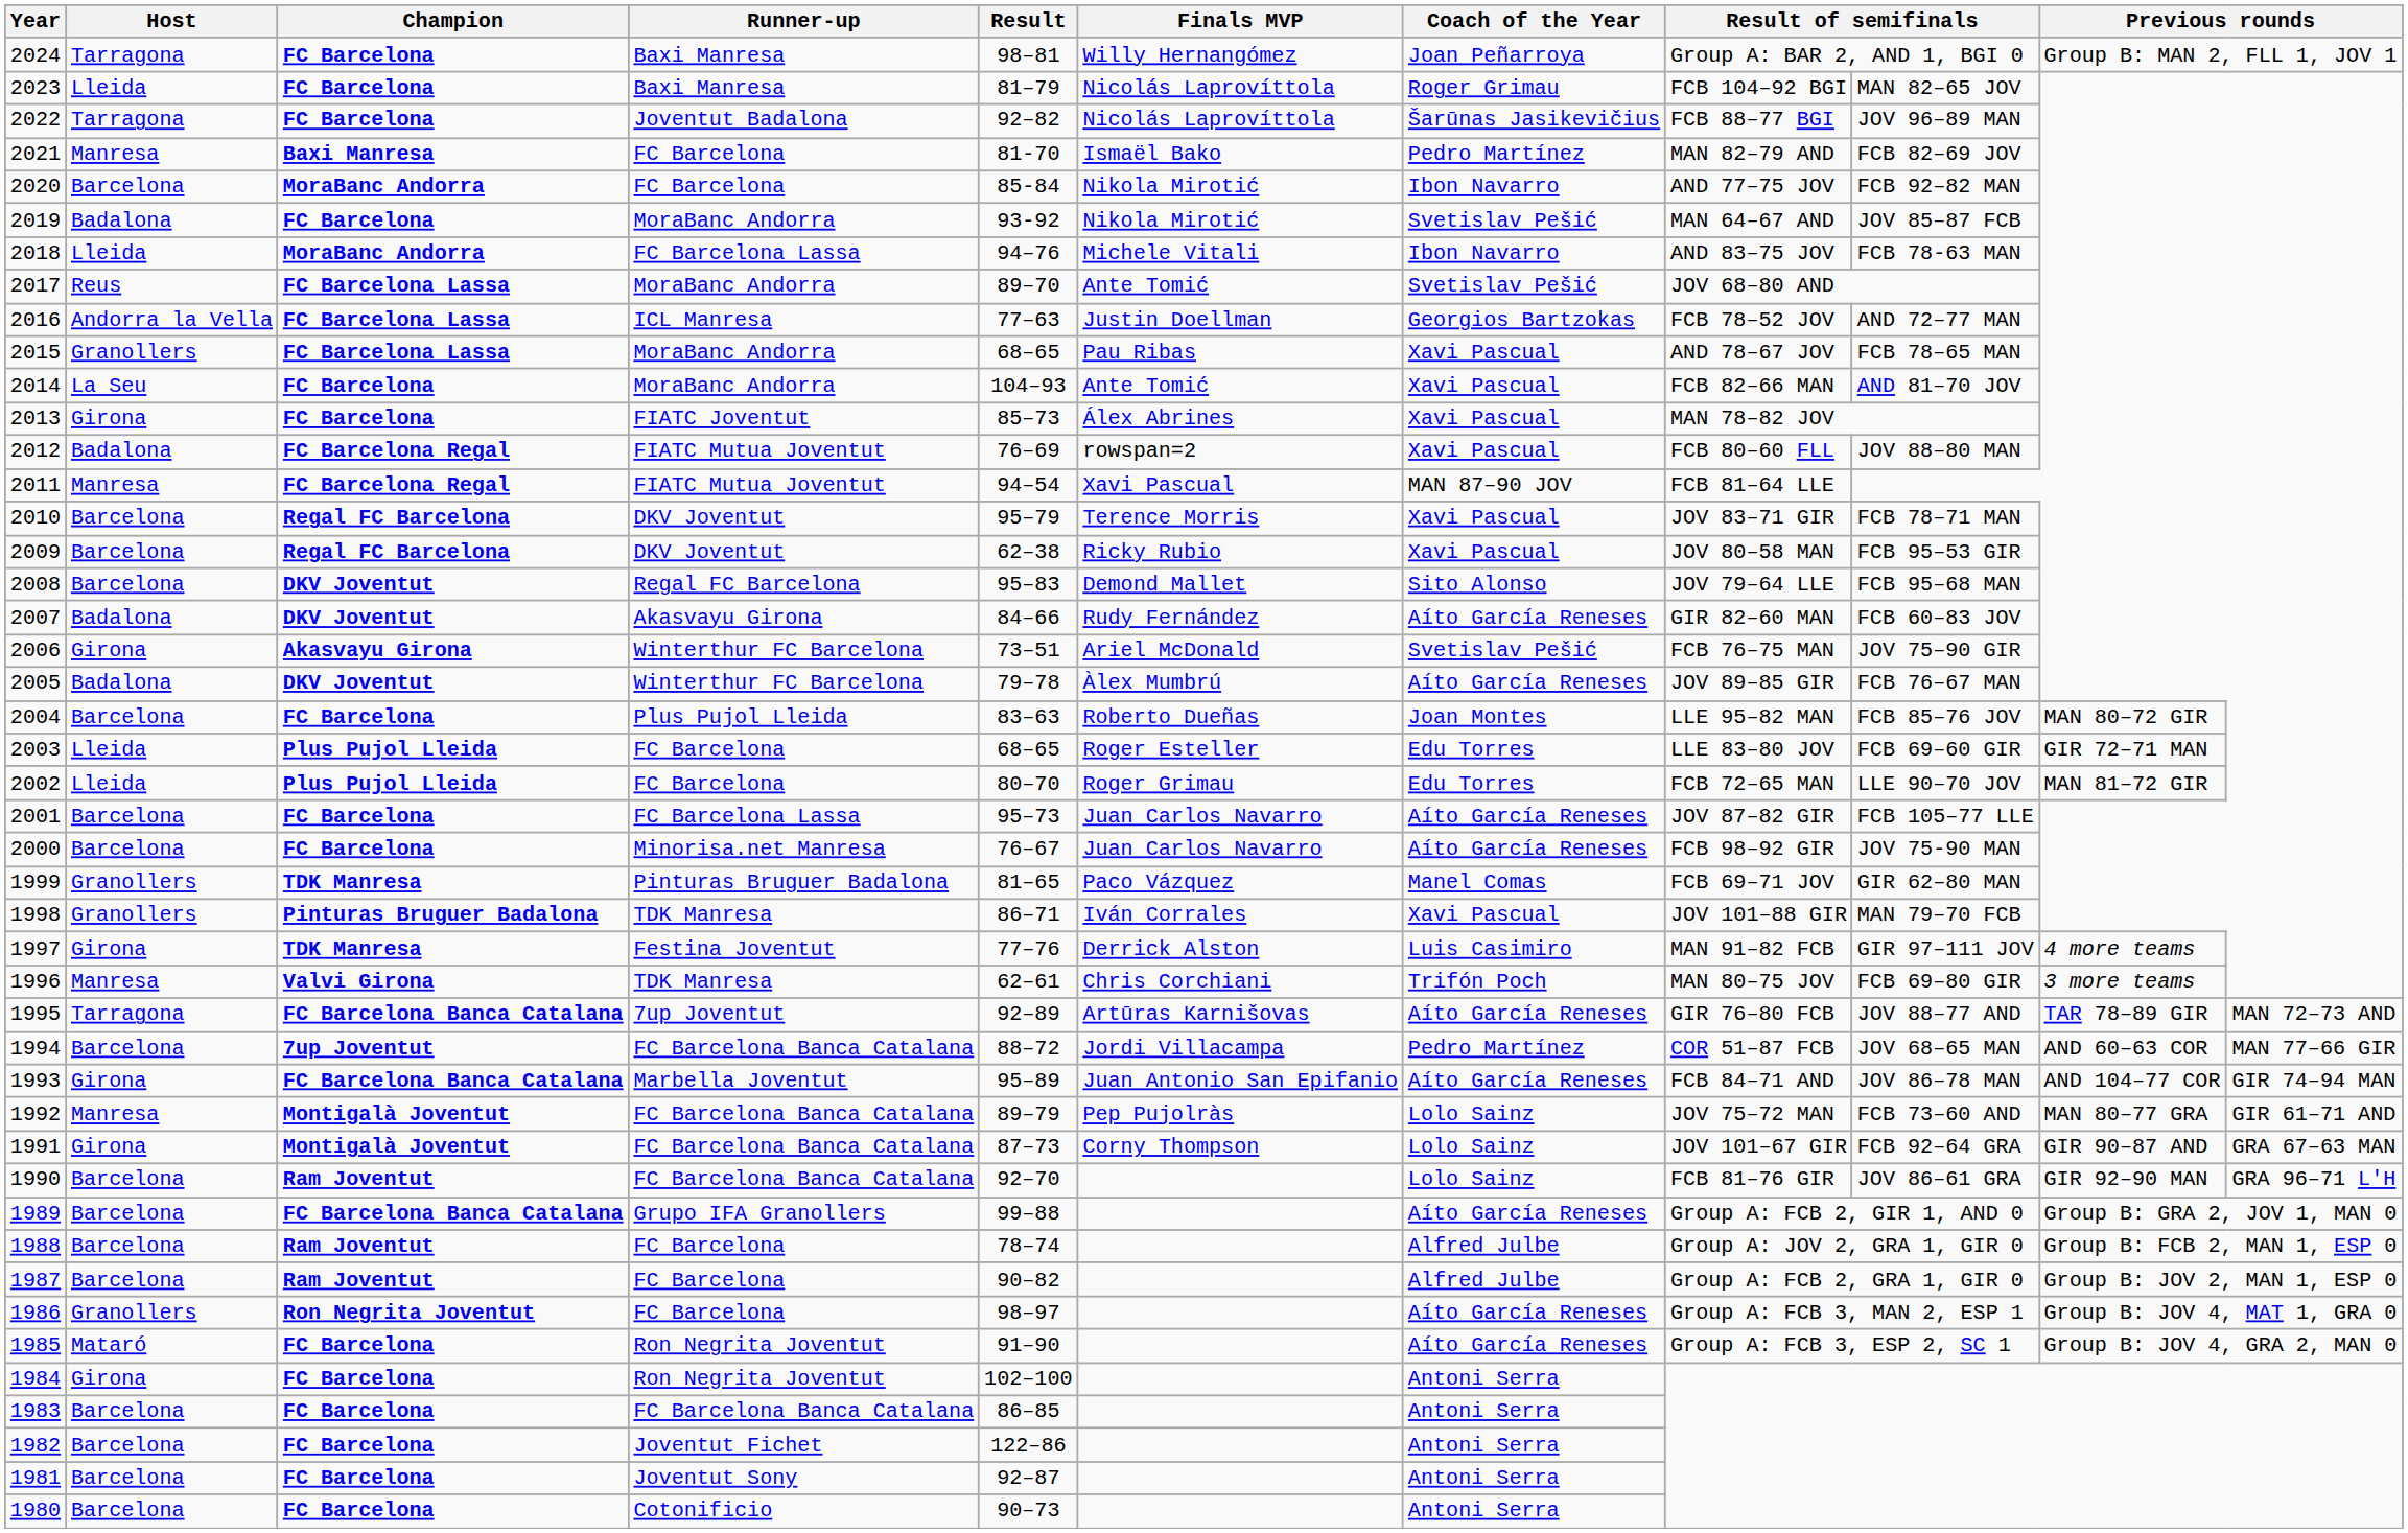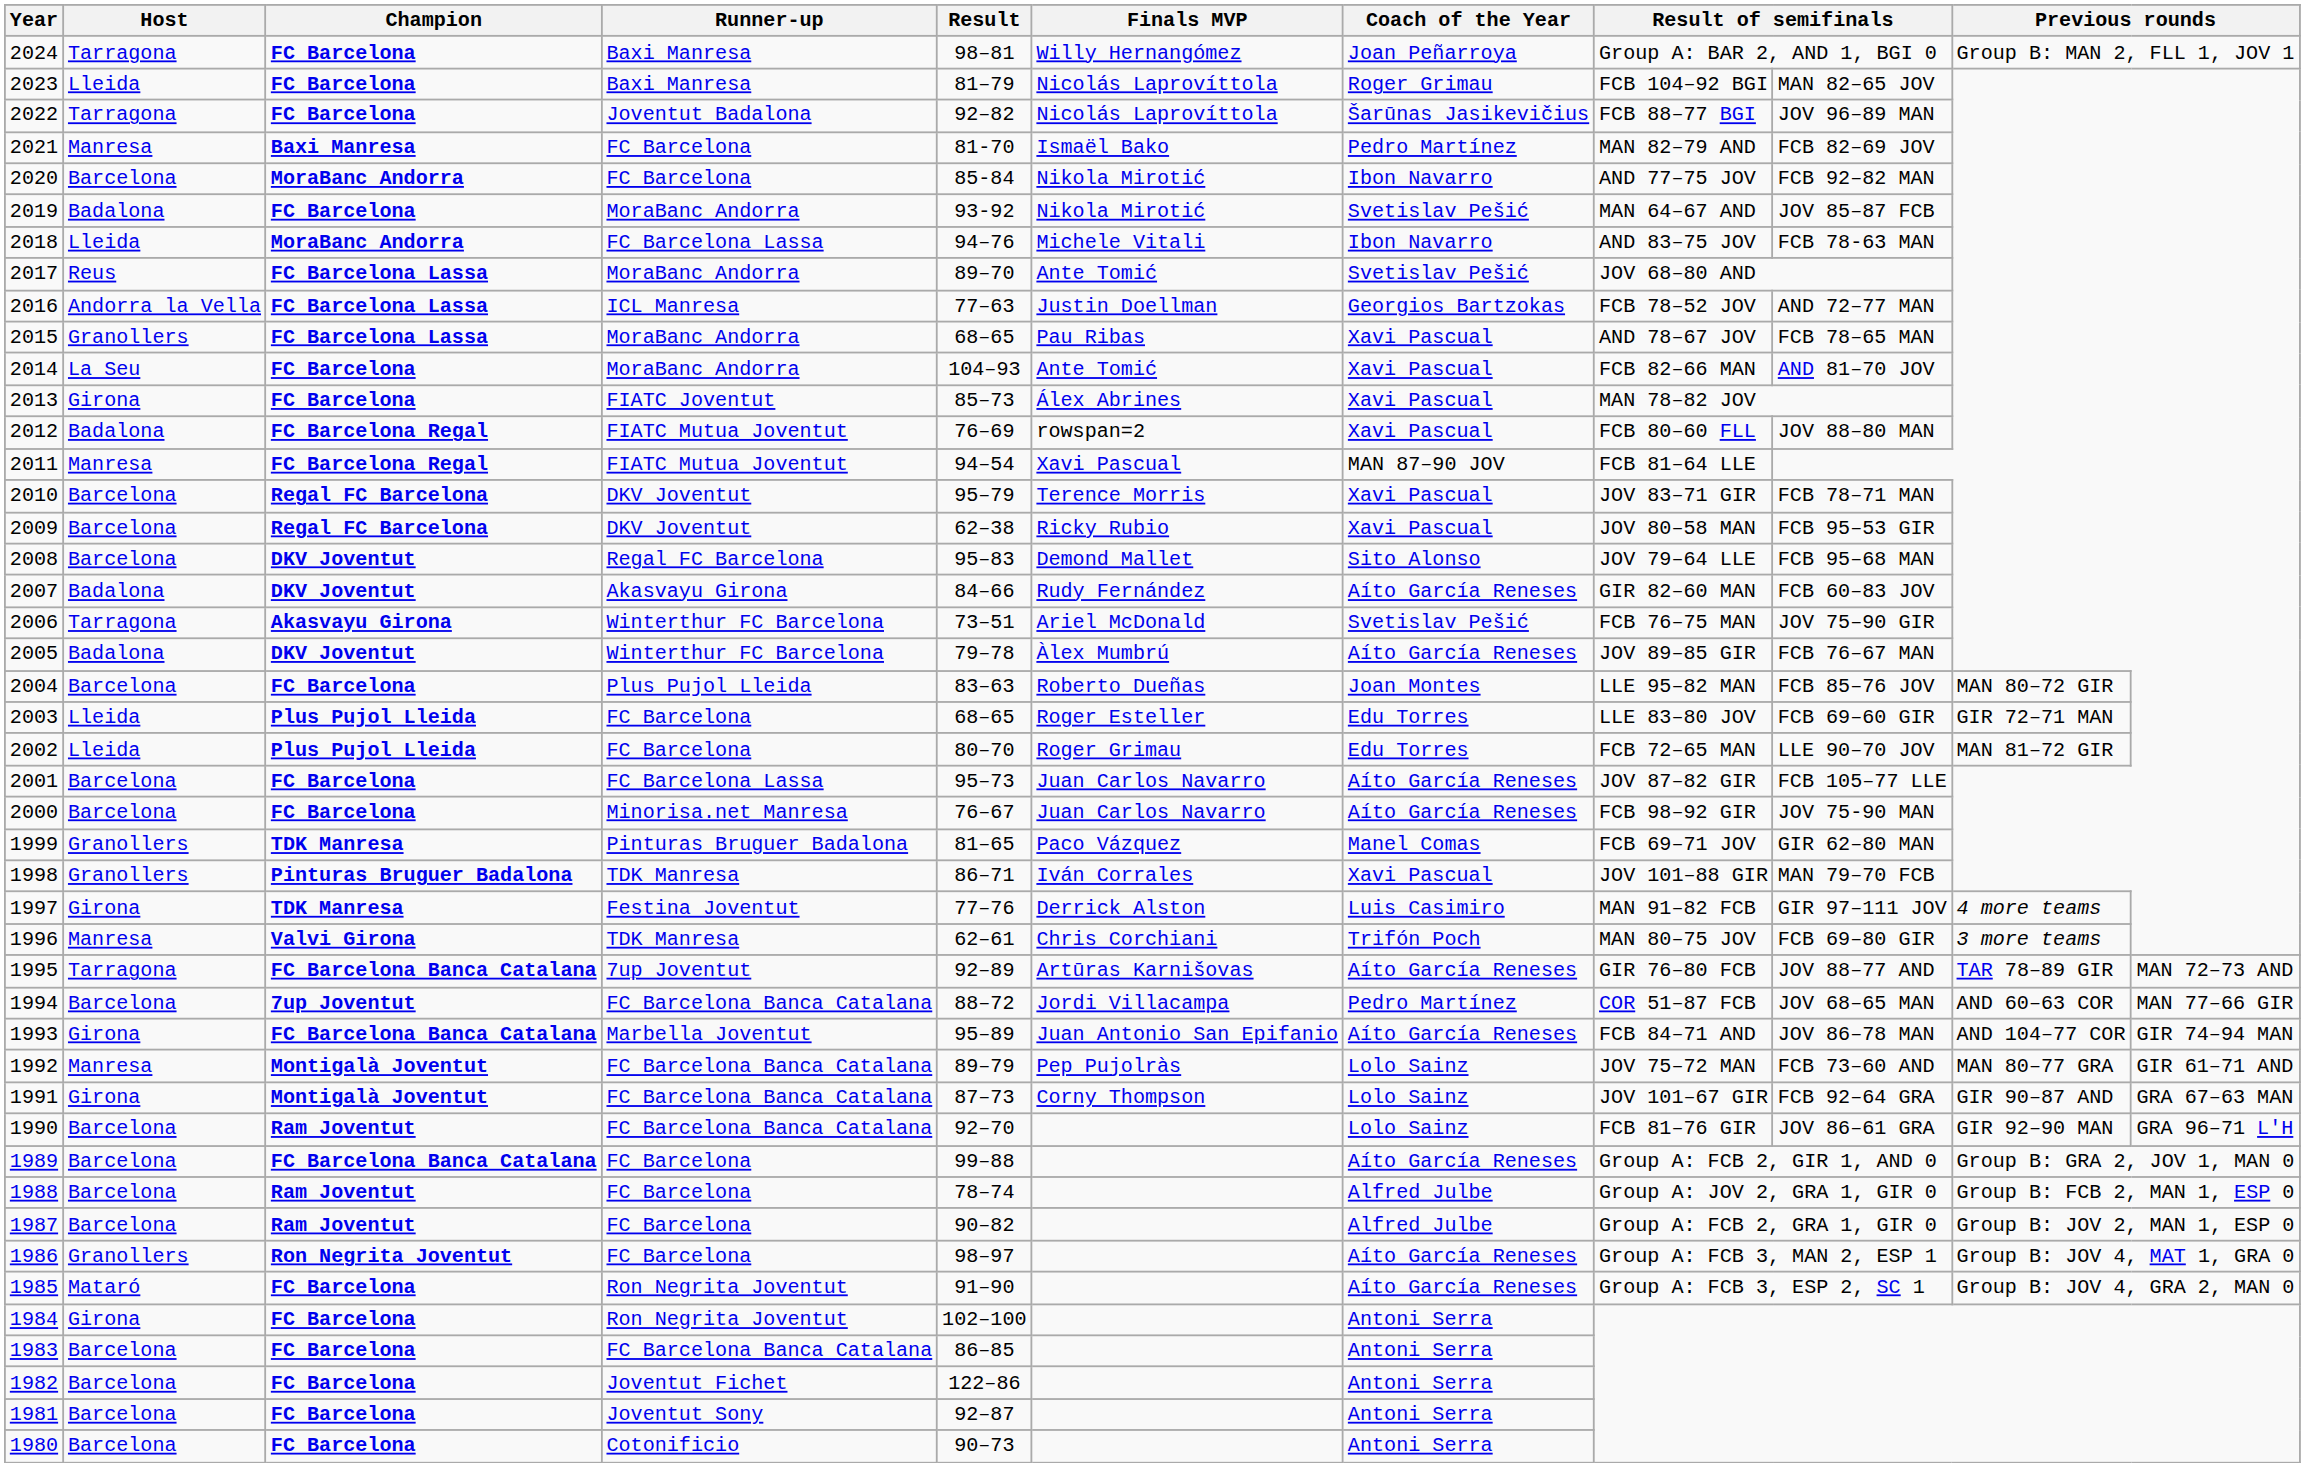2006 | Host: Girona -> Tarragona
1989 | Runner-up: Grupo IFA Granollers -> FC Barcelona
